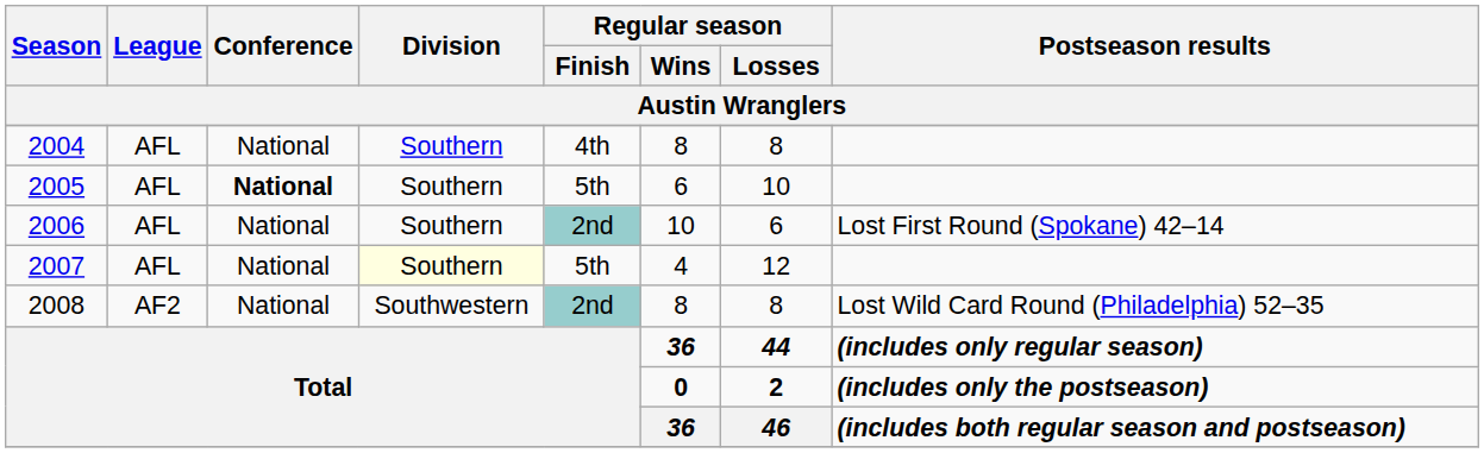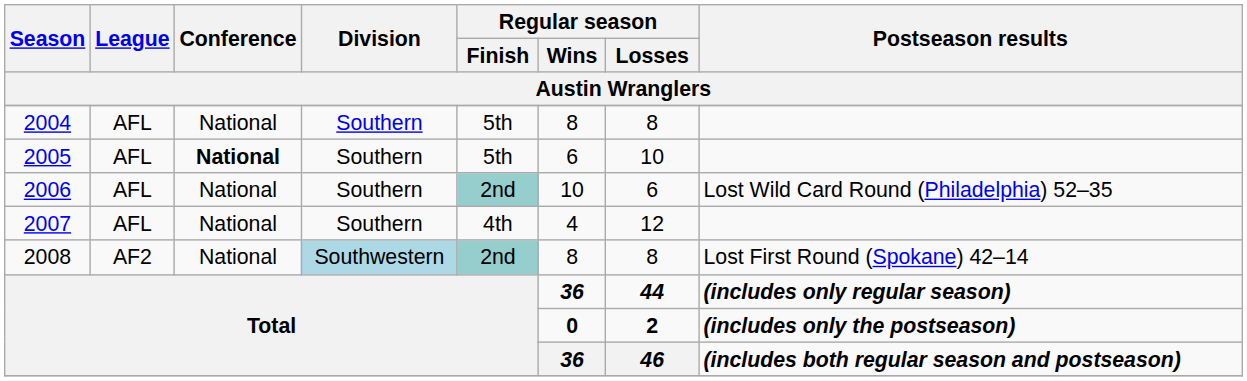2004 | Regular season / Finish / Austin Wranglers: 4th -> 5th
2006 | Postseason results / Austin Wranglers: Lost First Round (Spokane) 42–14 -> Lost Wild Card Round (Philadelphia) 52–35
2007 | Division / Austin Wranglers: lightyellow background -> no background
2007 | Regular season / Finish / Austin Wranglers: 5th -> 4th
2008 | Division / Austin Wranglers: no background -> lightblue background
2008 | Postseason results / Austin Wranglers: Lost Wild Card Round (Philadelphia) 52–35 -> Lost First Round (Spokane) 42–14
